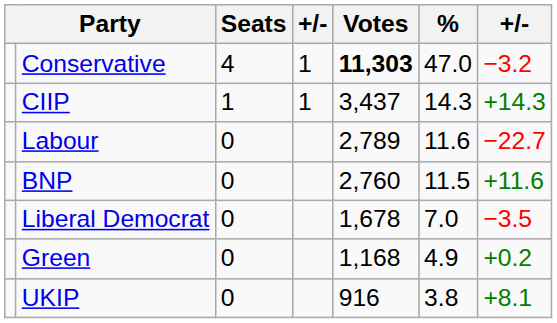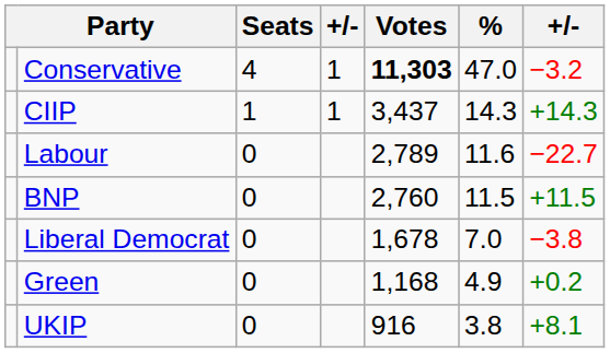BNP | column 7: +11.6 -> +11.5
Liberal Democrat | column 7: −3.5 -> −3.8
